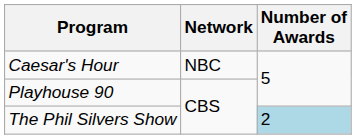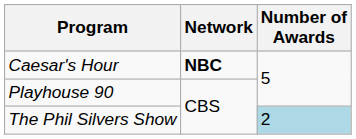Caesar's Hour | Network: normal -> bold
